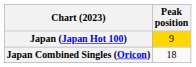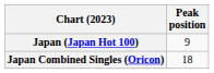Japan (Japan Hot 100) | Peak position: gold background -> no background
